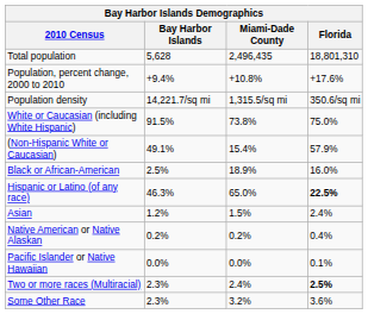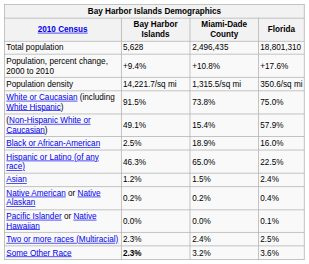Hispanic or Latino (of any race) | Florida: bold -> normal
Two or more races (Multiracial) | Florida: bold -> normal
Some Other Race | Bay Harbor Islands: normal -> bold
